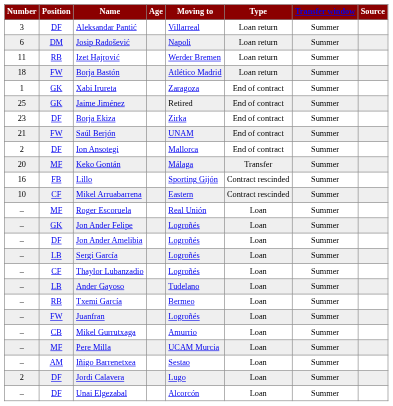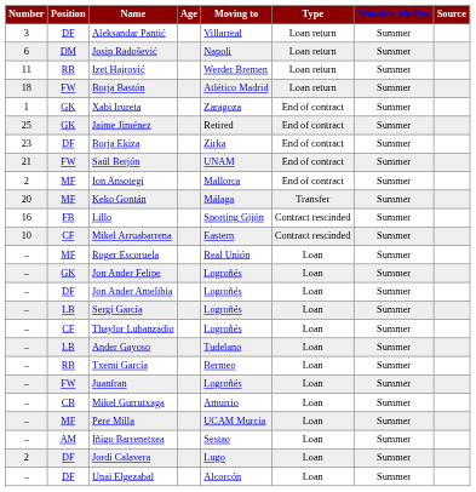Ion Ansotegi | Position: DF -> MF
